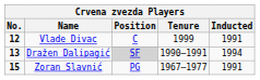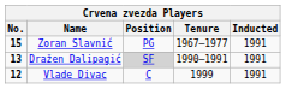rows swapped: Vlade Divac <-> Zoran Slavnić
Dražen Dalipagić | Inducted: 1994 -> 1991
